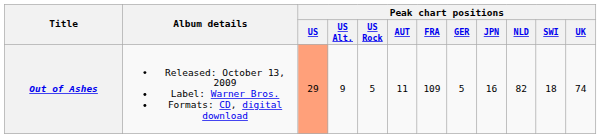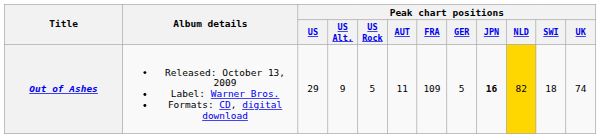Out of Ashes | Peak chart positions / US: lightsalmon background -> no background
Out of Ashes | Peak chart positions / JPN: normal -> bold
Out of Ashes | Peak chart positions / NLD: no background -> gold background
